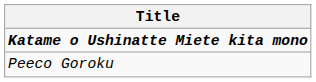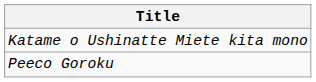row 2 | column 1: bold -> normal
